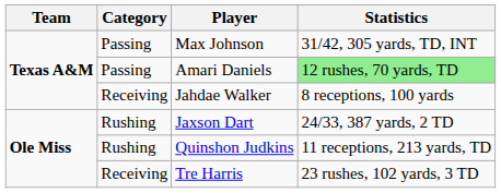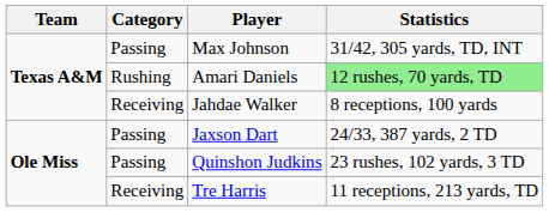Amari Daniels | Category: Passing -> Rushing
Jaxson Dart | Category: Rushing -> Passing
Quinshon Judkins | Category: Rushing -> Passing
Quinshon Judkins | Statistics: 11 receptions, 213 yards, TD -> 23 rushes, 102 yards, 3 TD
Tre Harris | Statistics: 23 rushes, 102 yards, 3 TD -> 11 receptions, 213 yards, TD
